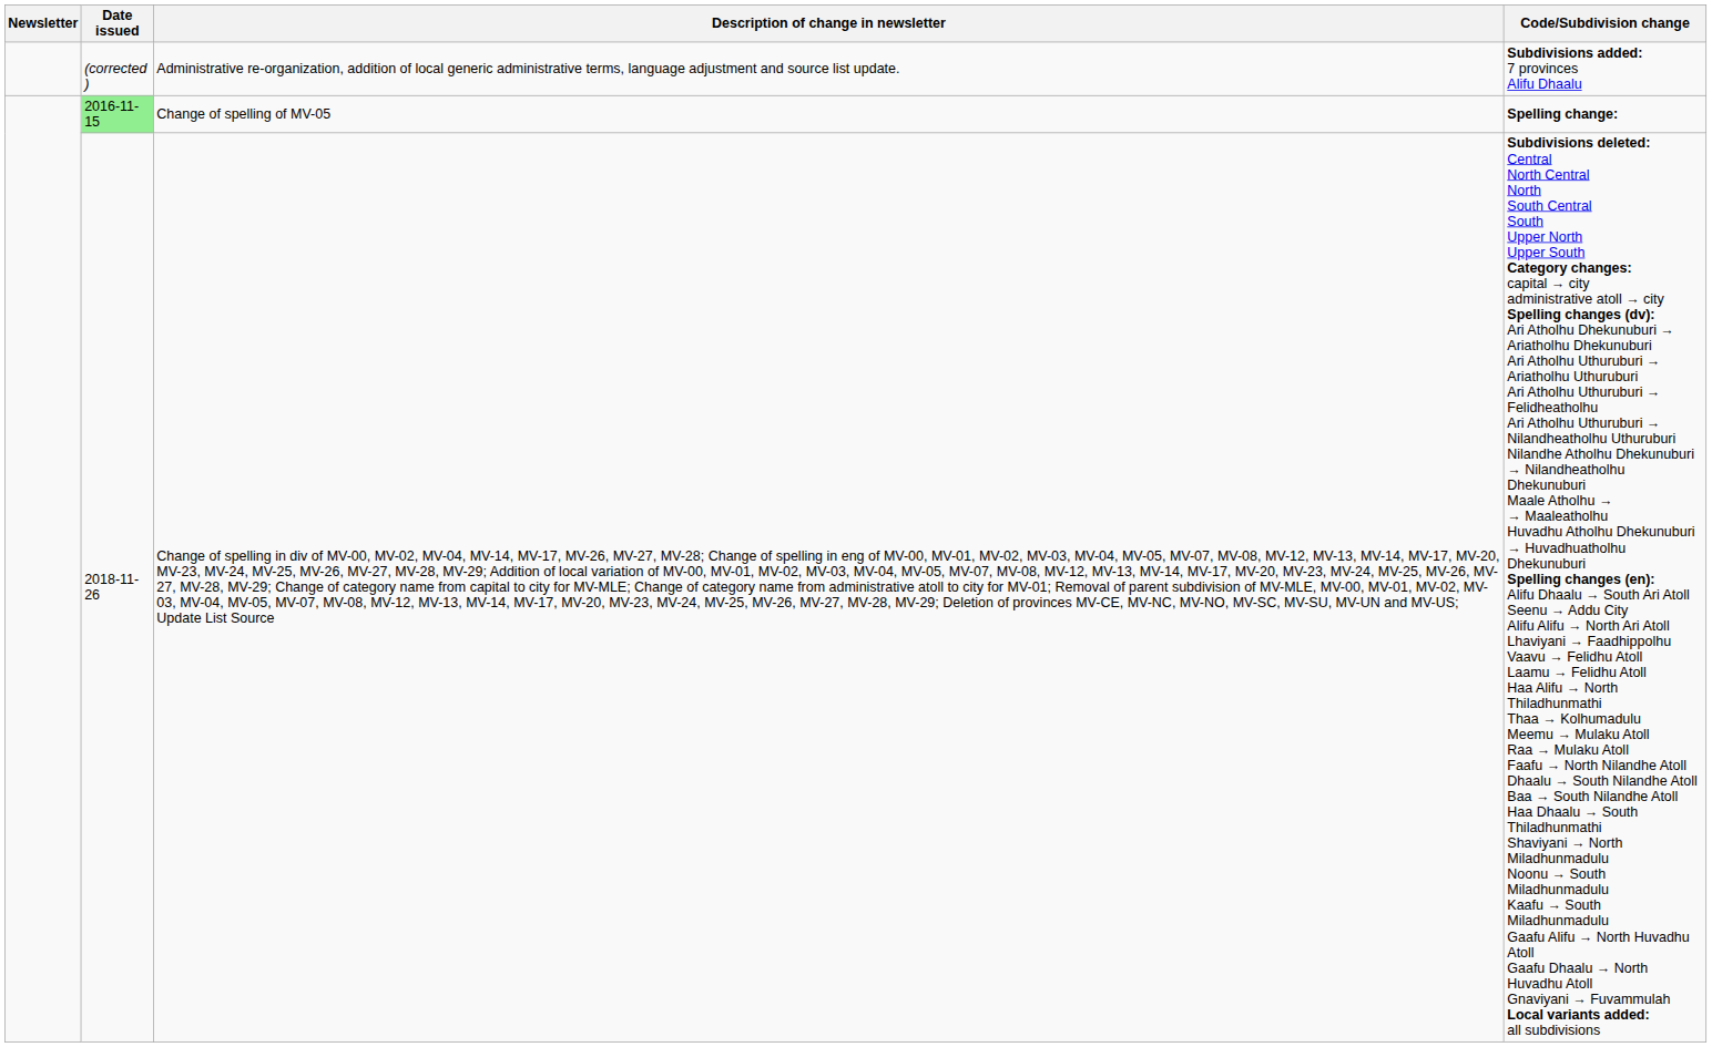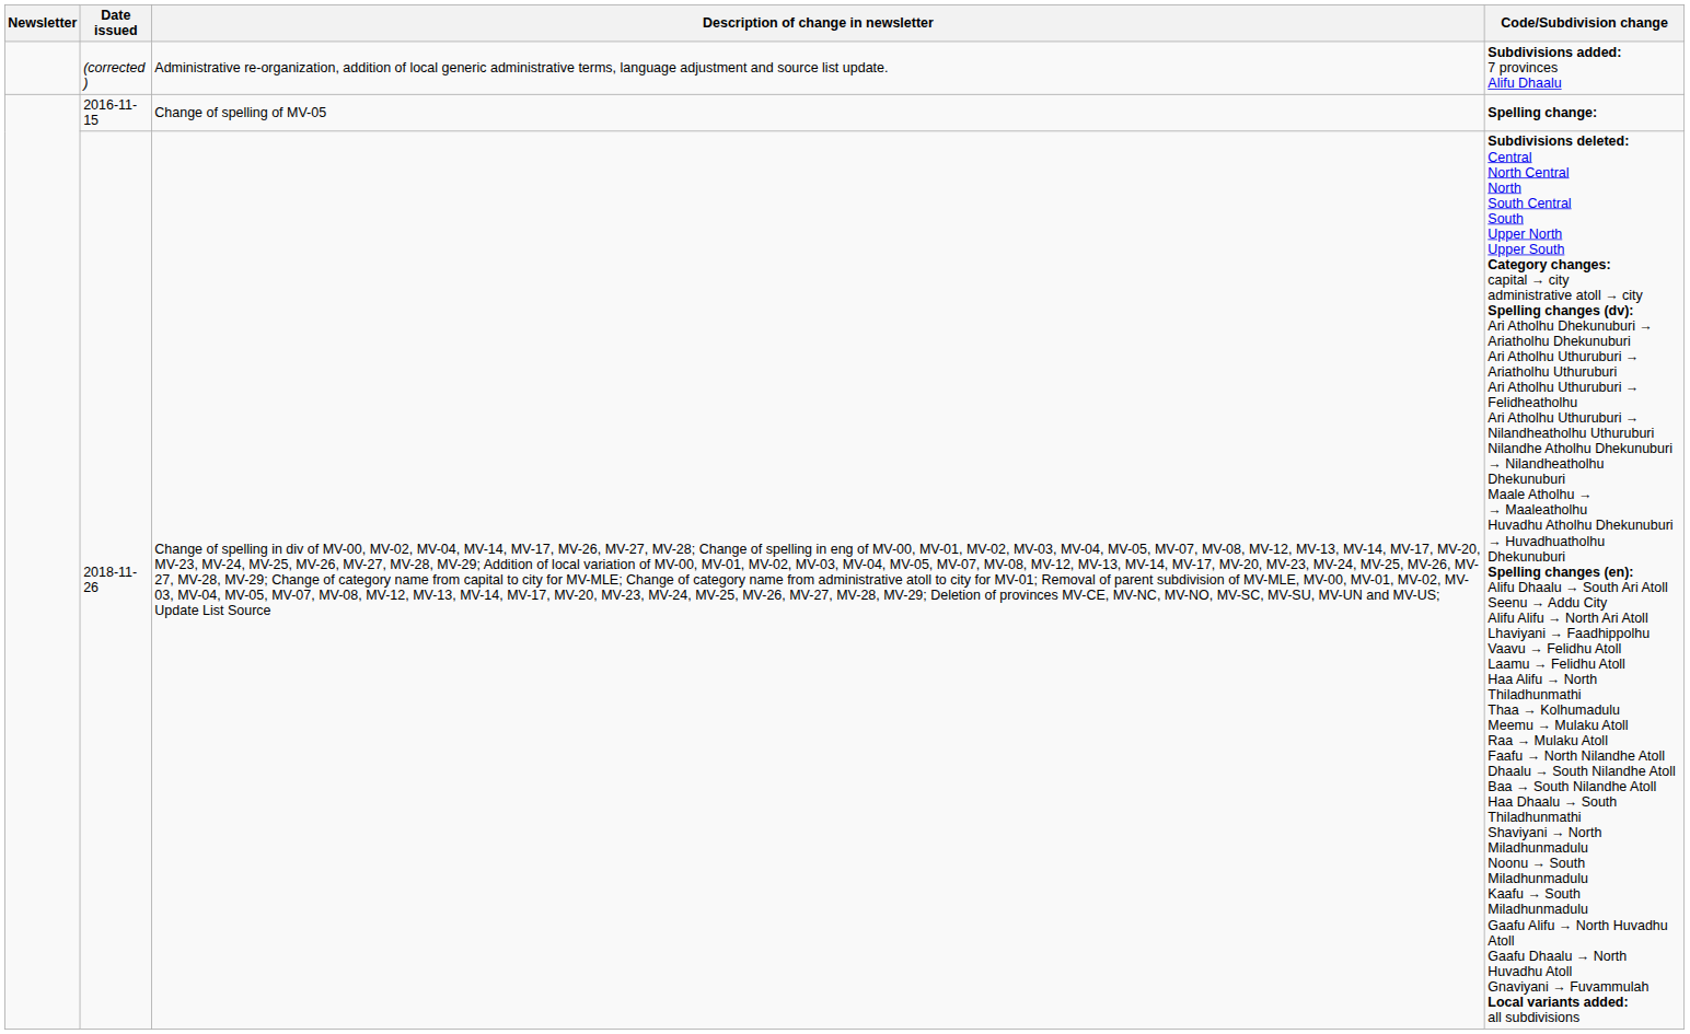Change of spelling of MV-05 | Date issued: lightgreen background -> no background
